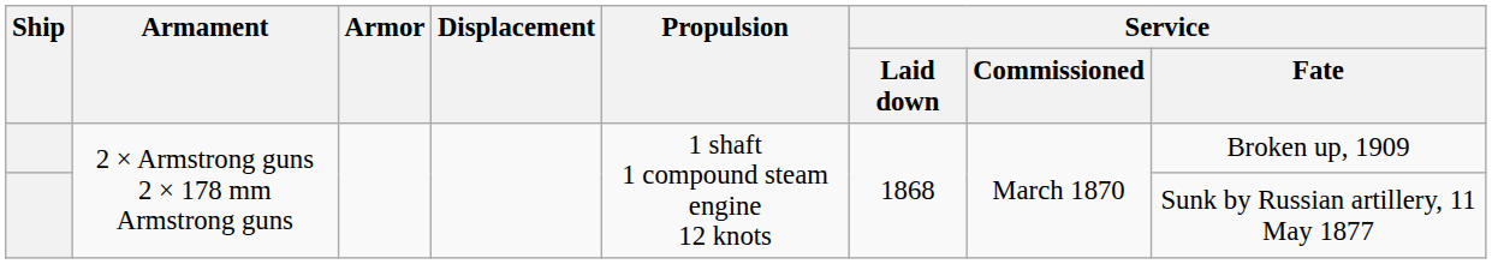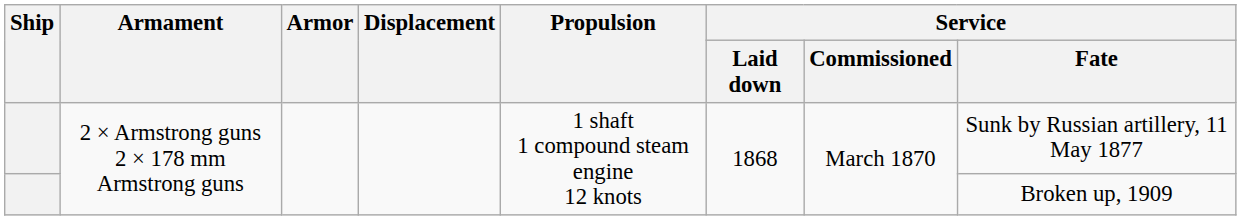row 3 | Service / Fate: Broken up, 1909 -> Sunk by Russian artillery, 11 May 1877
row 4 | Service / Fate: Sunk by Russian artillery, 11 May 1877 -> Broken up, 1909
